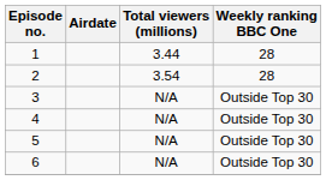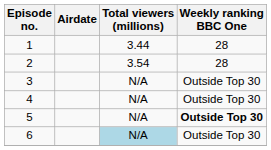5 | Weekly ranking BBC One: normal -> bold
6 | Total viewers (millions): no background -> lightblue background
